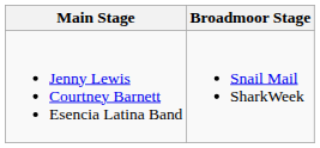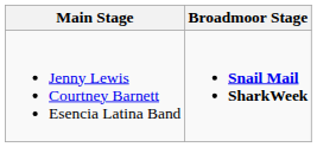Jenny Lewis Courtney Barnett Esencia Latina Band | Broadmoor Stage: normal -> bold
